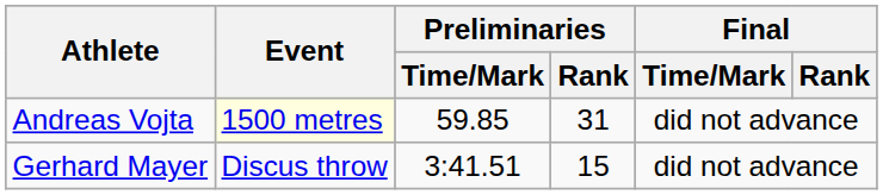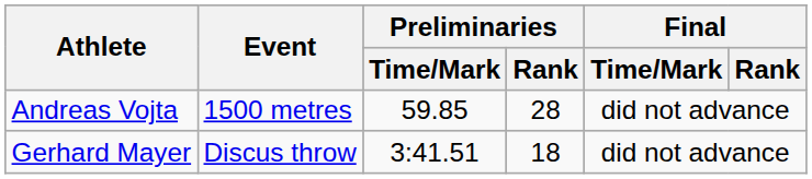Andreas Vojta | Event: lightyellow background -> no background
Andreas Vojta | Preliminaries / Rank: 31 -> 28
Gerhard Mayer | Preliminaries / Rank: 15 -> 18
